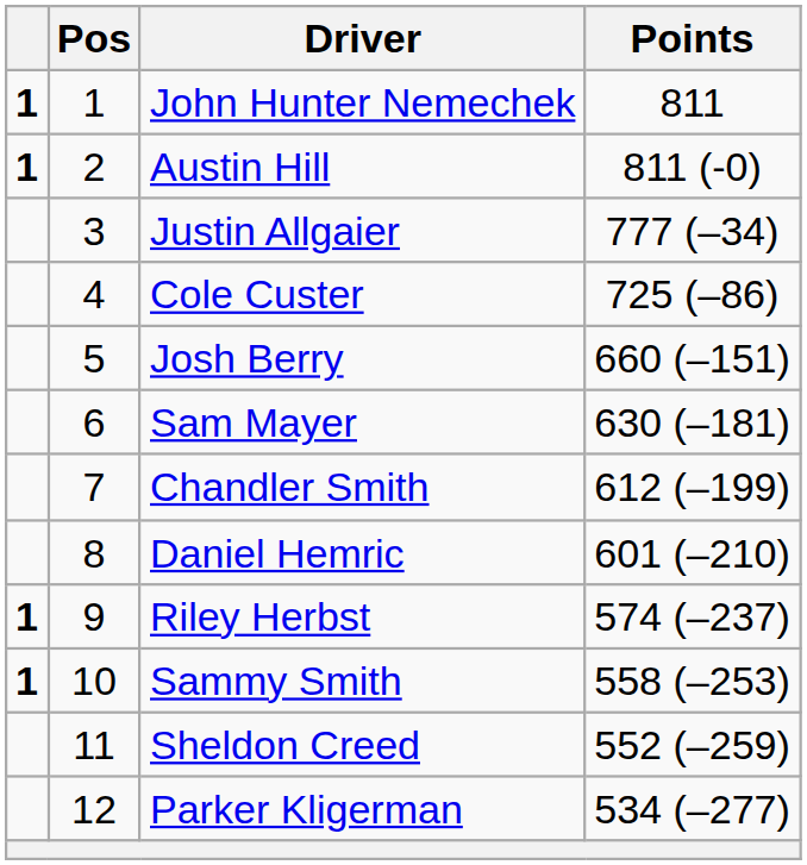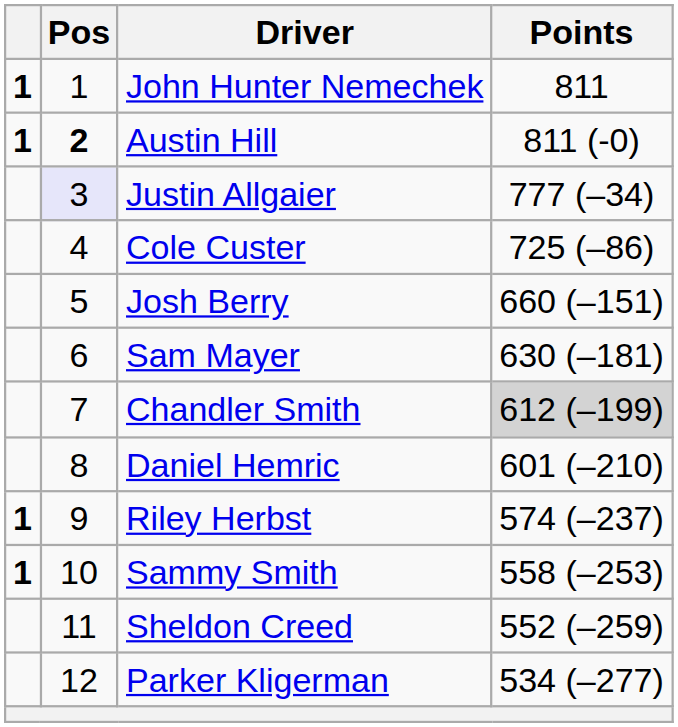Austin Hill | Pos: normal -> bold
Justin Allgaier | Pos: no background -> lavender background
Chandler Smith | Points: no background -> lightgrey background
